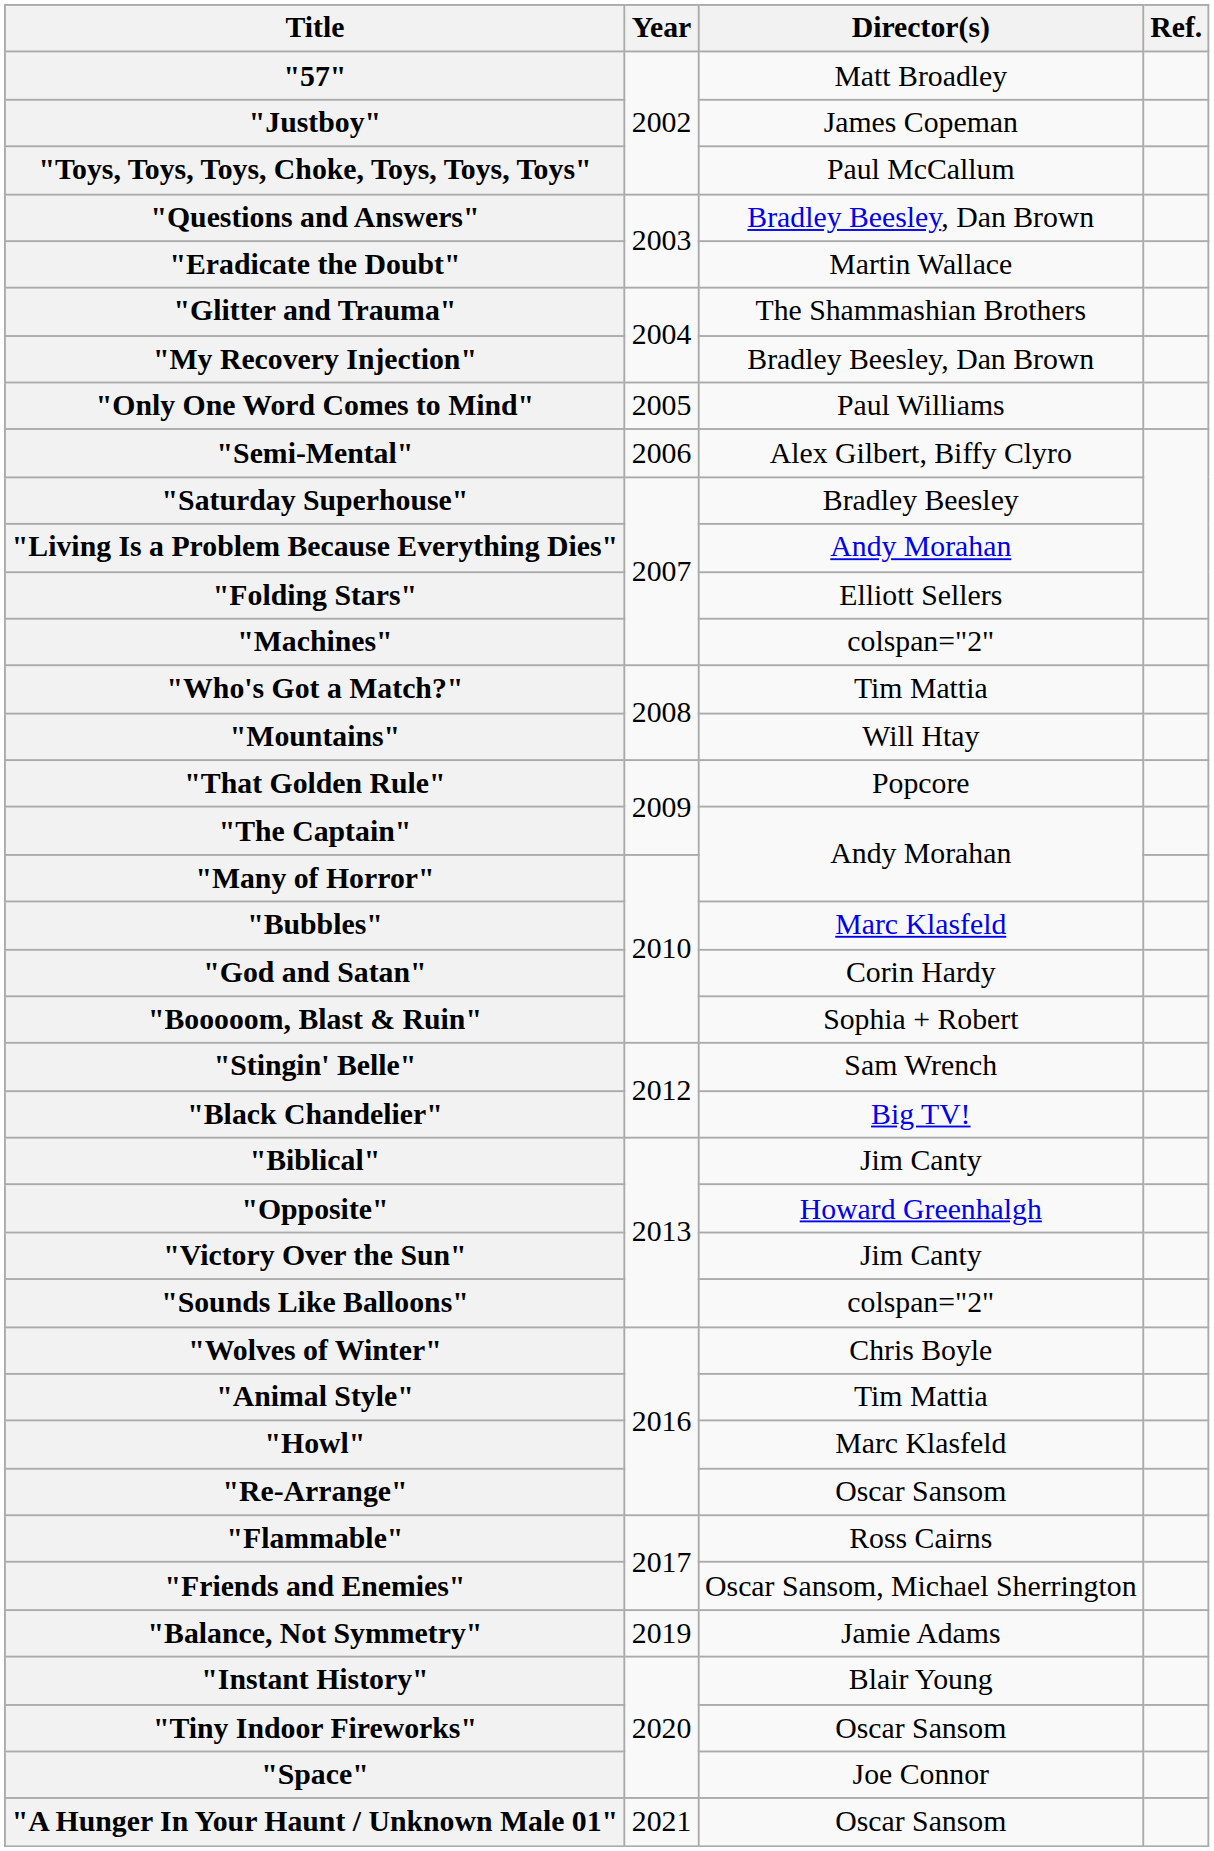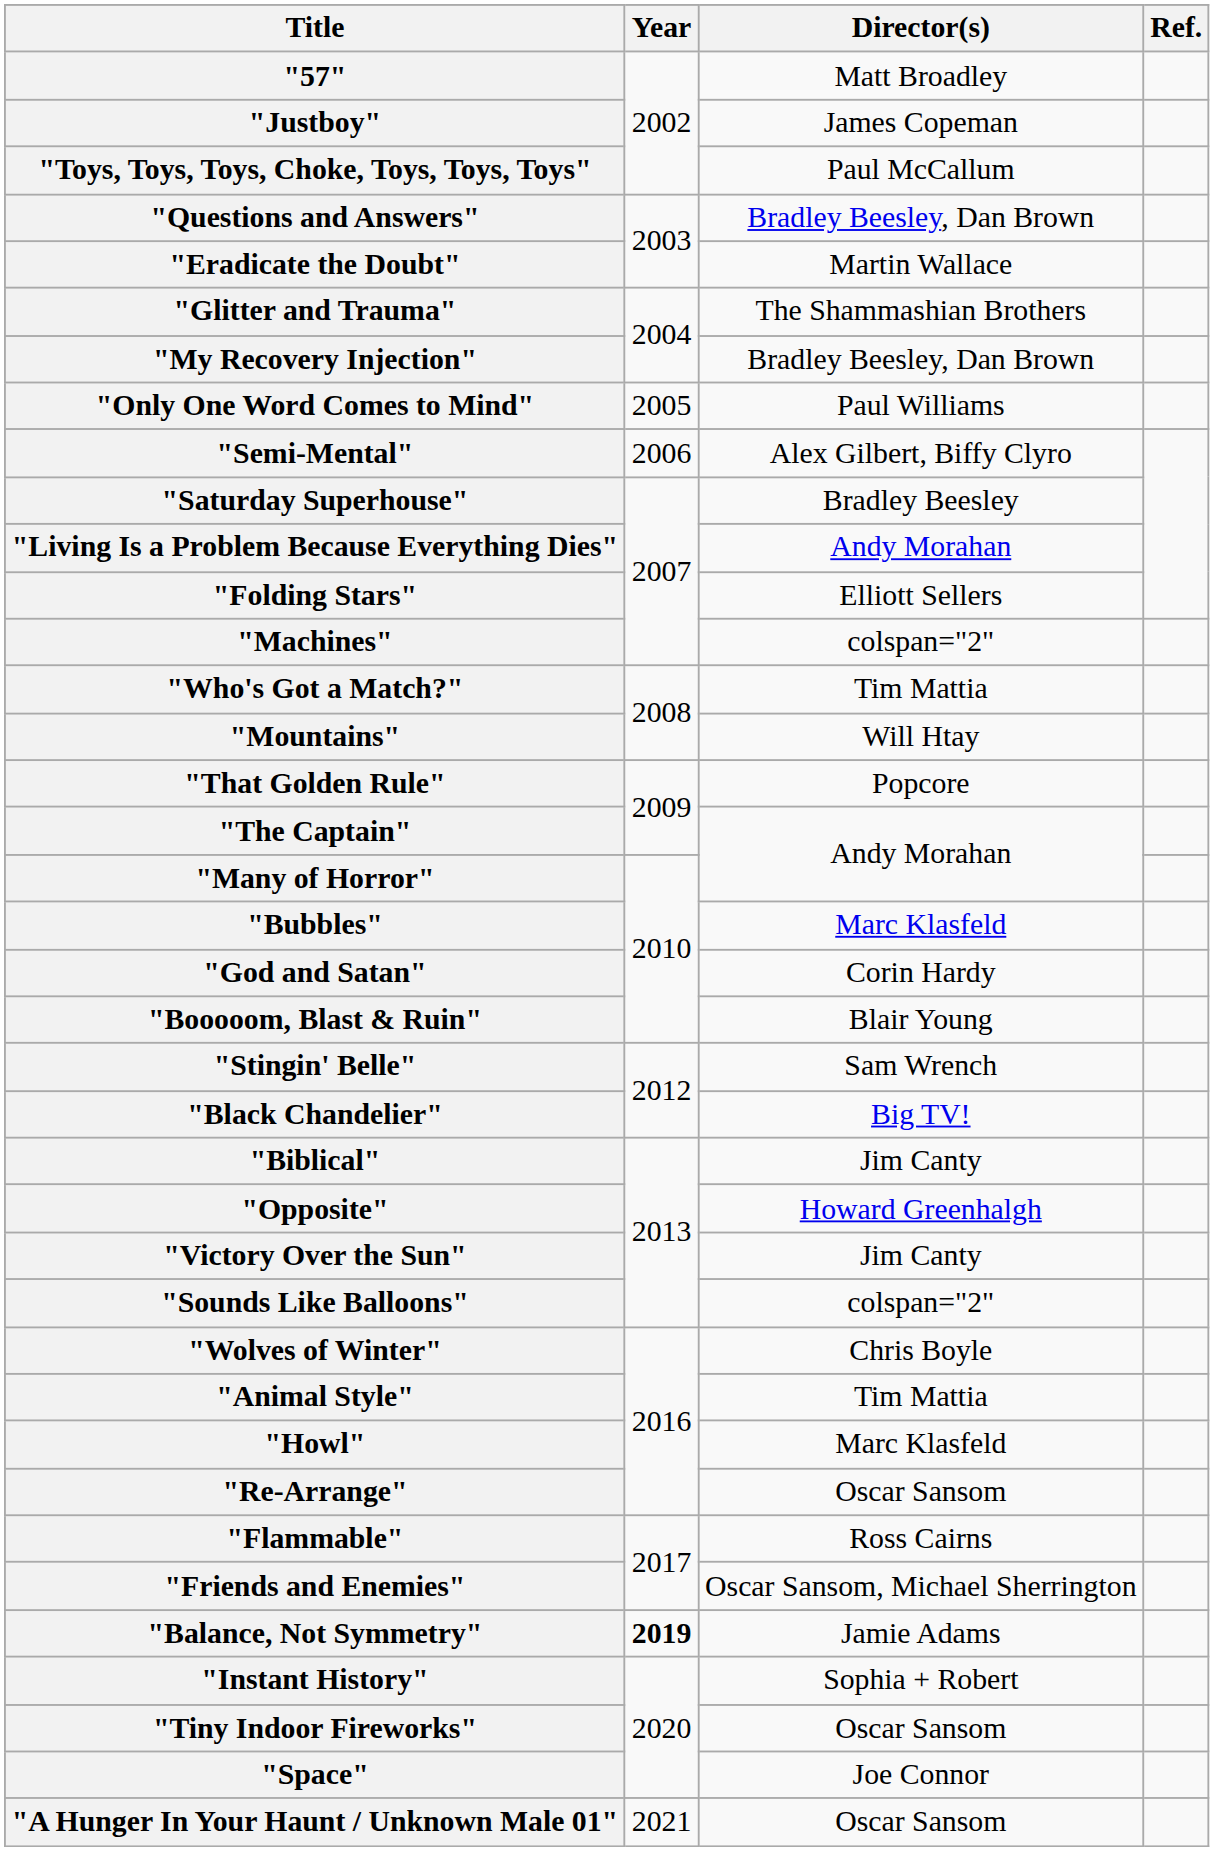"Booooom, Blast & Ruin" | Director(s): Sophia + Robert -> Blair Young
"Balance, Not Symmetry" | Year: normal -> bold
"Instant History" | Director(s): Blair Young -> Sophia + Robert
